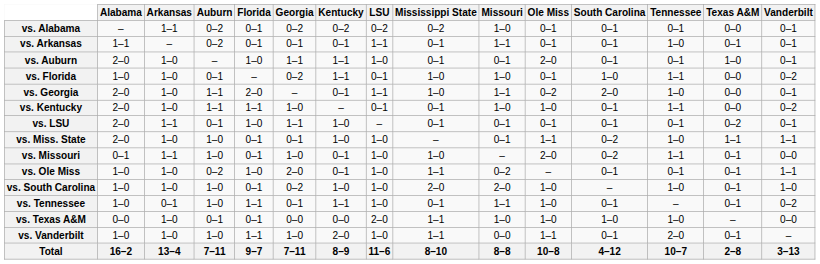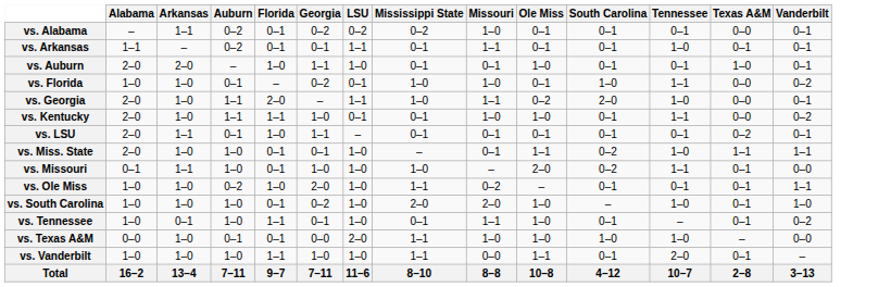- column: Kentucky | 0–2 | 0–1 | 1–1 | 1–1 | 0–1 | – | 1–0 | 1–0 | 0–1 | 0–1 | 1–0 | 1–1 | 0–0 | 2–0 | 8–9
vs. Auburn | Arkansas: 1–0 -> 2–0
vs. Auburn | Ole Miss: 2–0 -> 1–0
